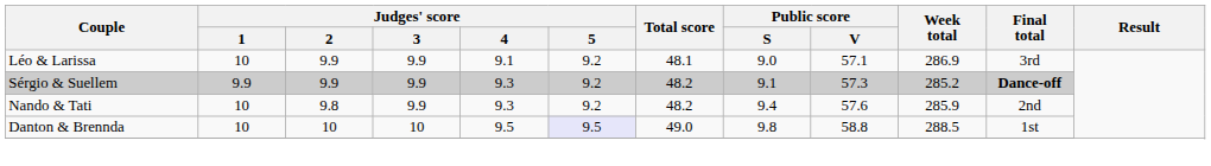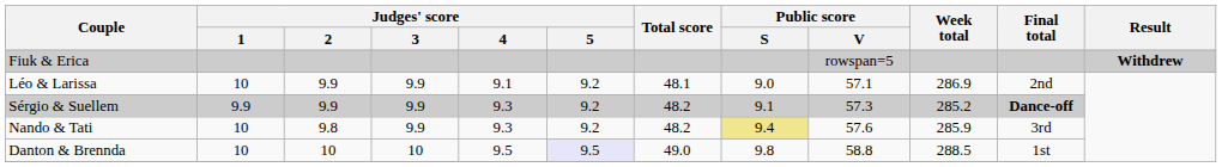+ row: Fiuk & Erica | rowspan=5 | Withdrew
Léo & Larissa | Final total: 3rd -> 2nd
Nando & Tati | Public score / S: no background -> khaki background
Nando & Tati | Final total: 2nd -> 3rd
